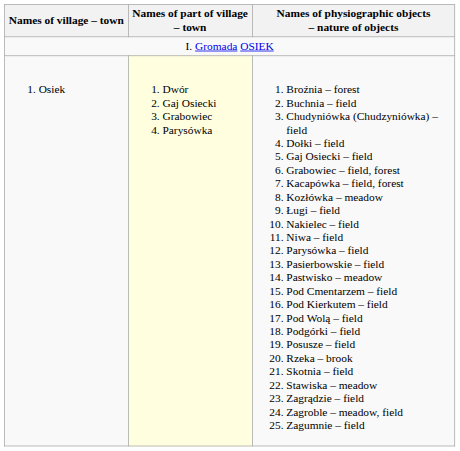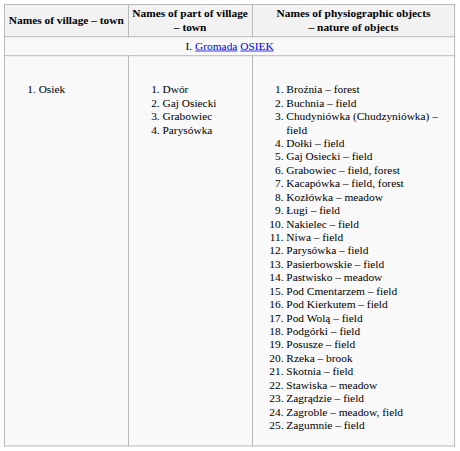Osiek | Names of part of village – town: lightyellow background -> no background
